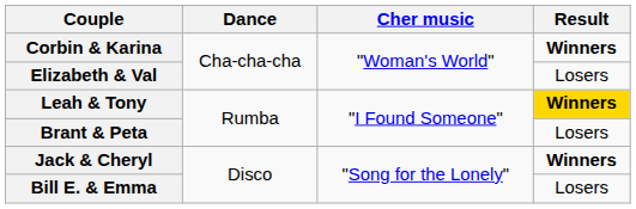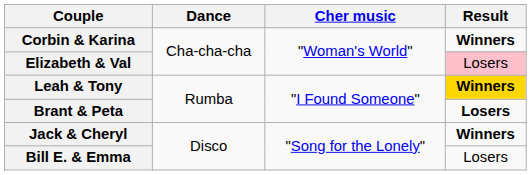Elizabeth & Val | Result: no background -> pink background
Brant & Peta | Result: normal -> bold
